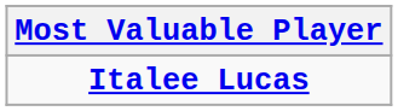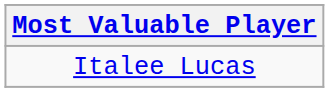row 2 | column 1: bold -> normal
